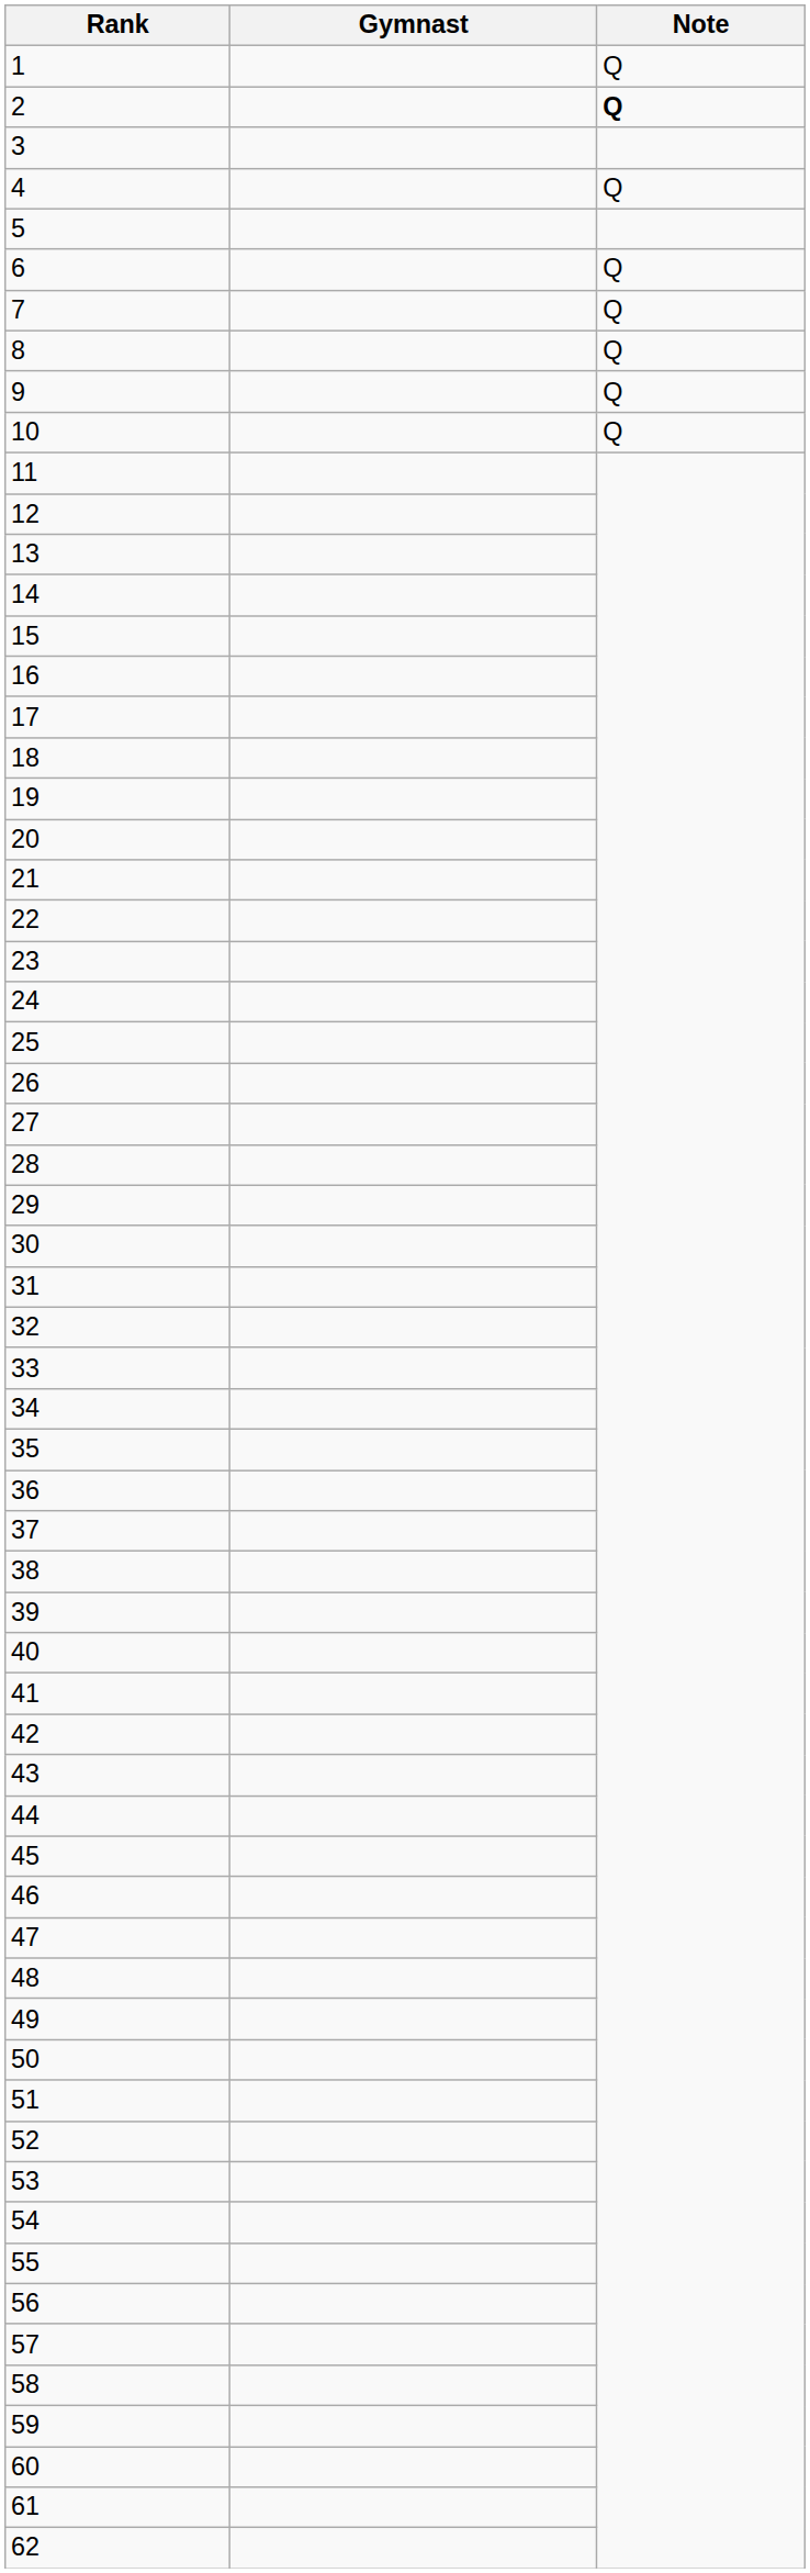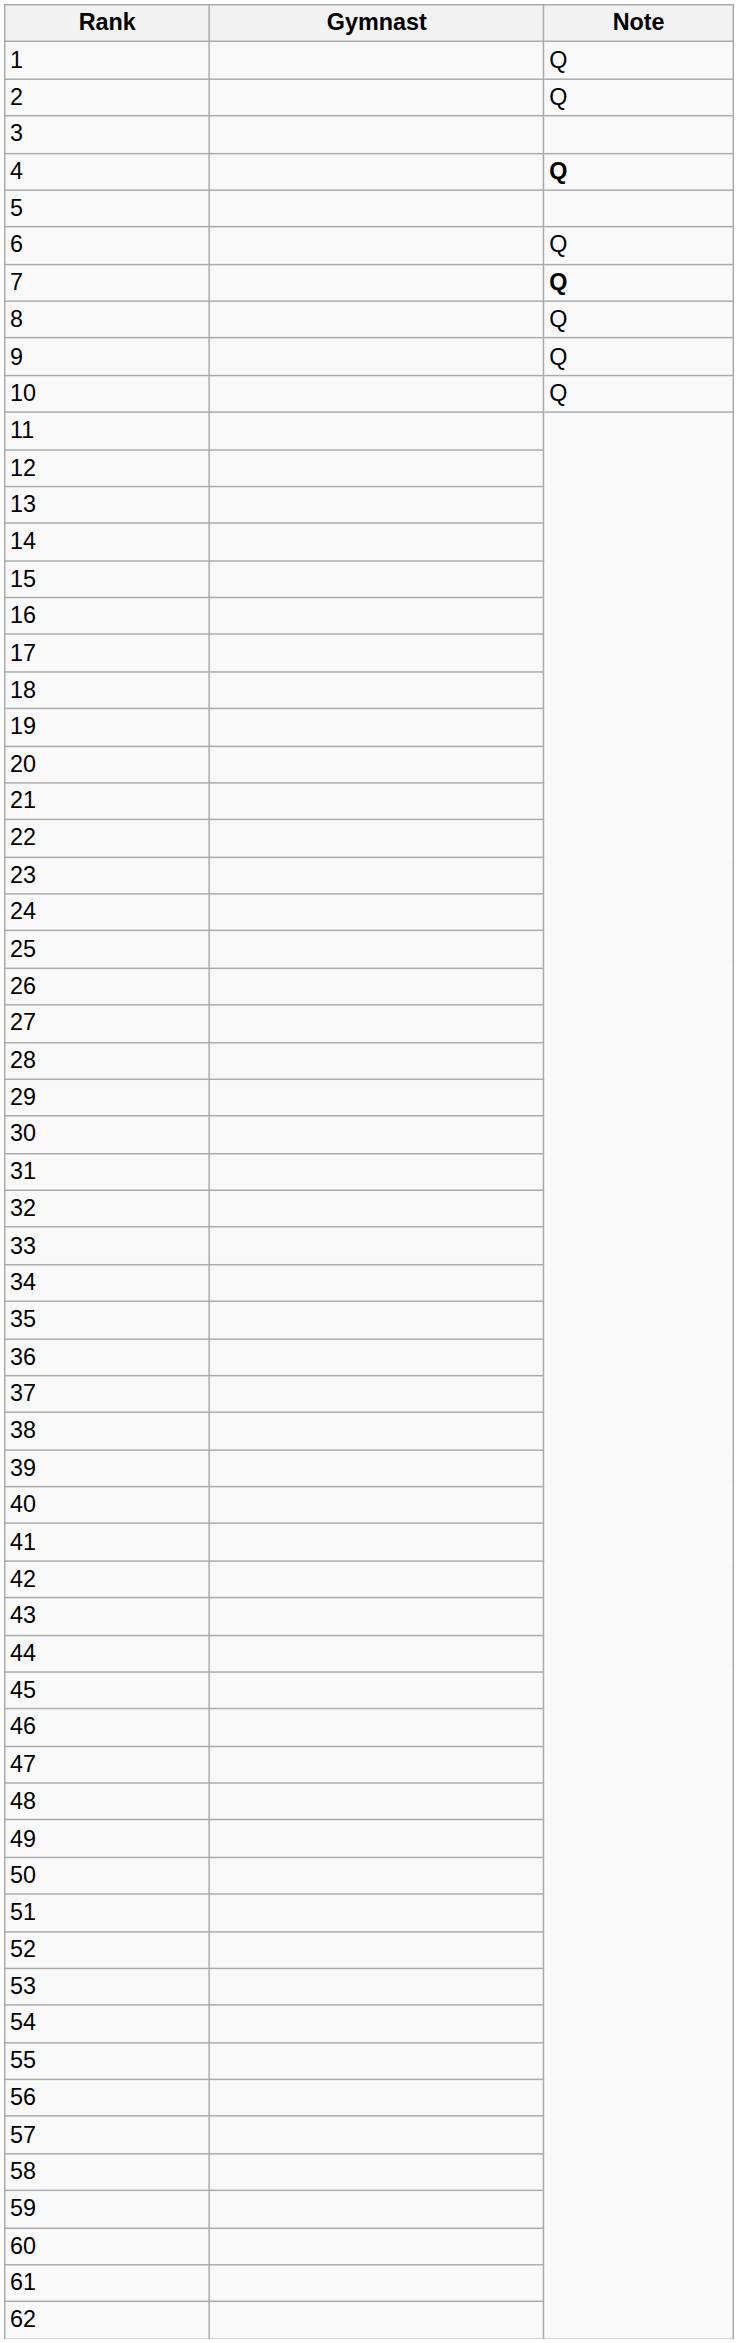2 | Note: bold -> normal
4 | Note: normal -> bold
7 | Note: normal -> bold
